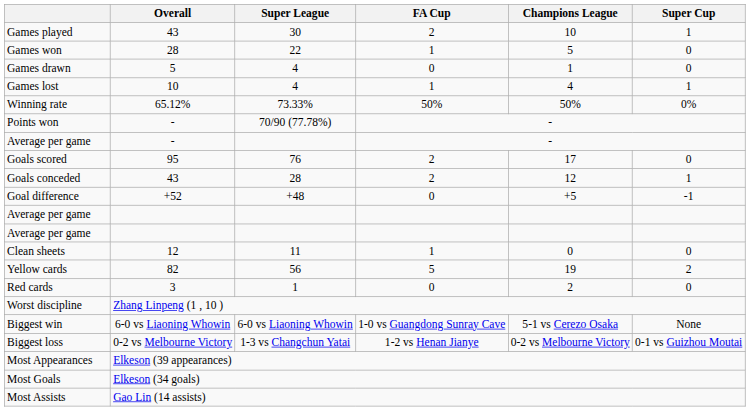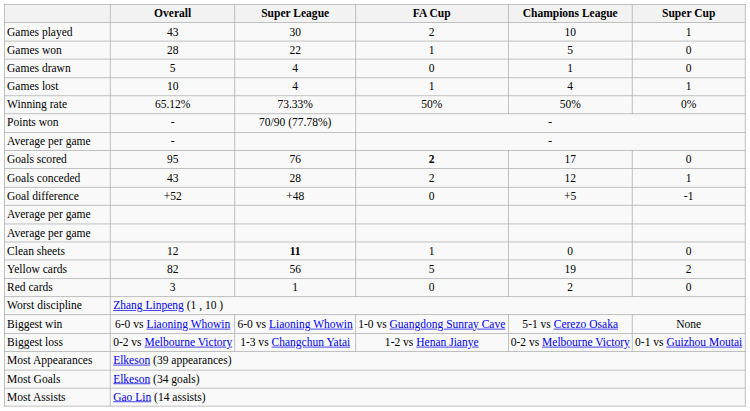Goals scored | FA Cup: normal -> bold
Clean sheets | Super League: normal -> bold
